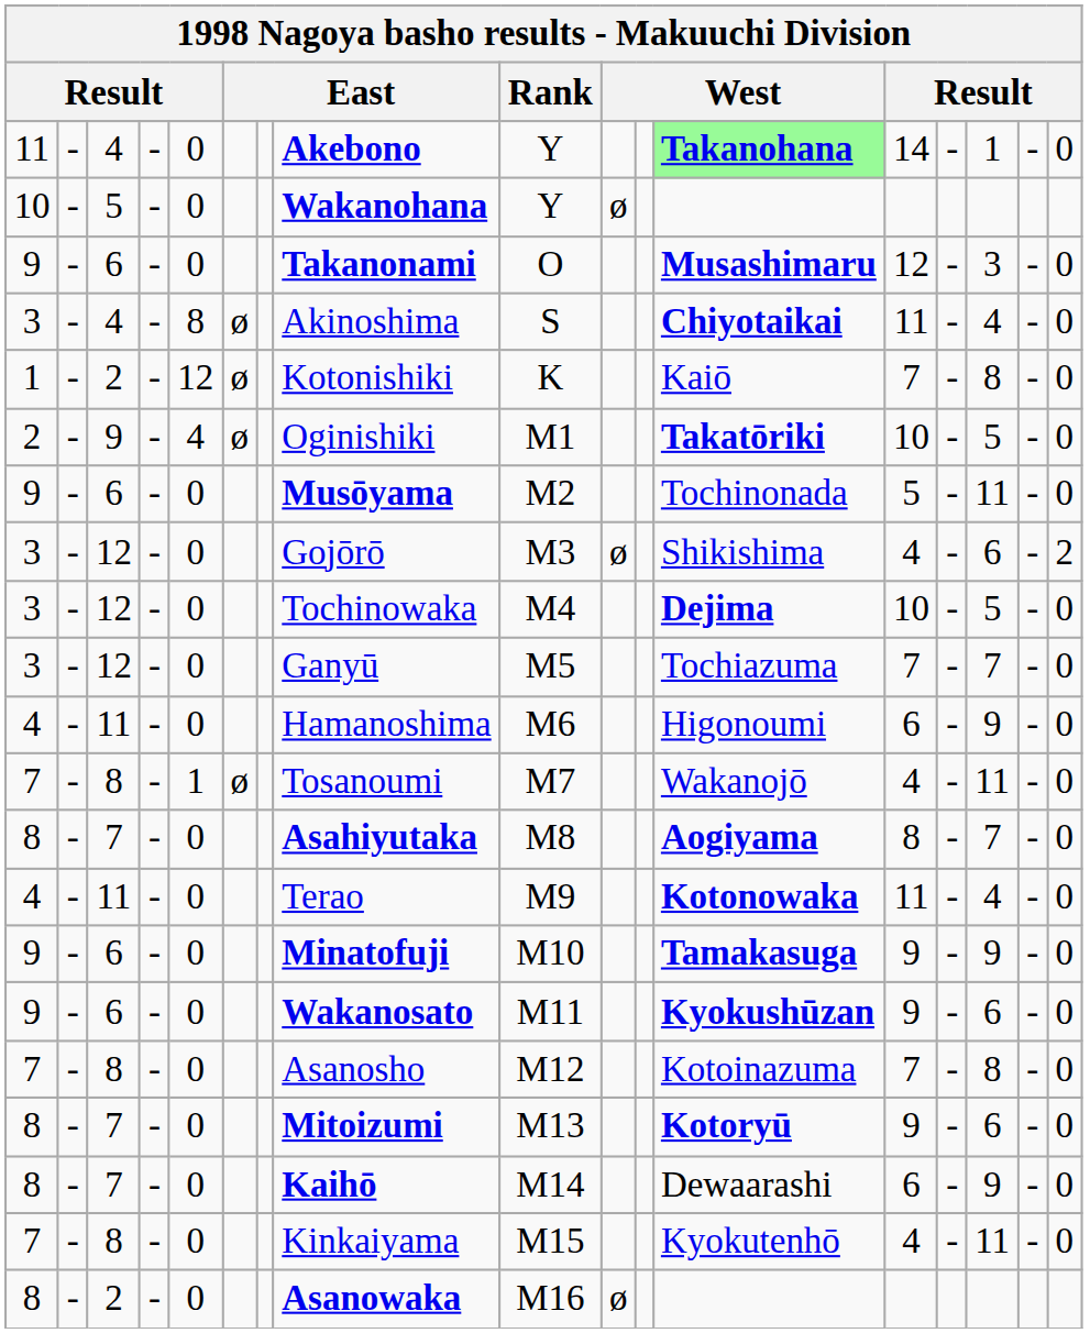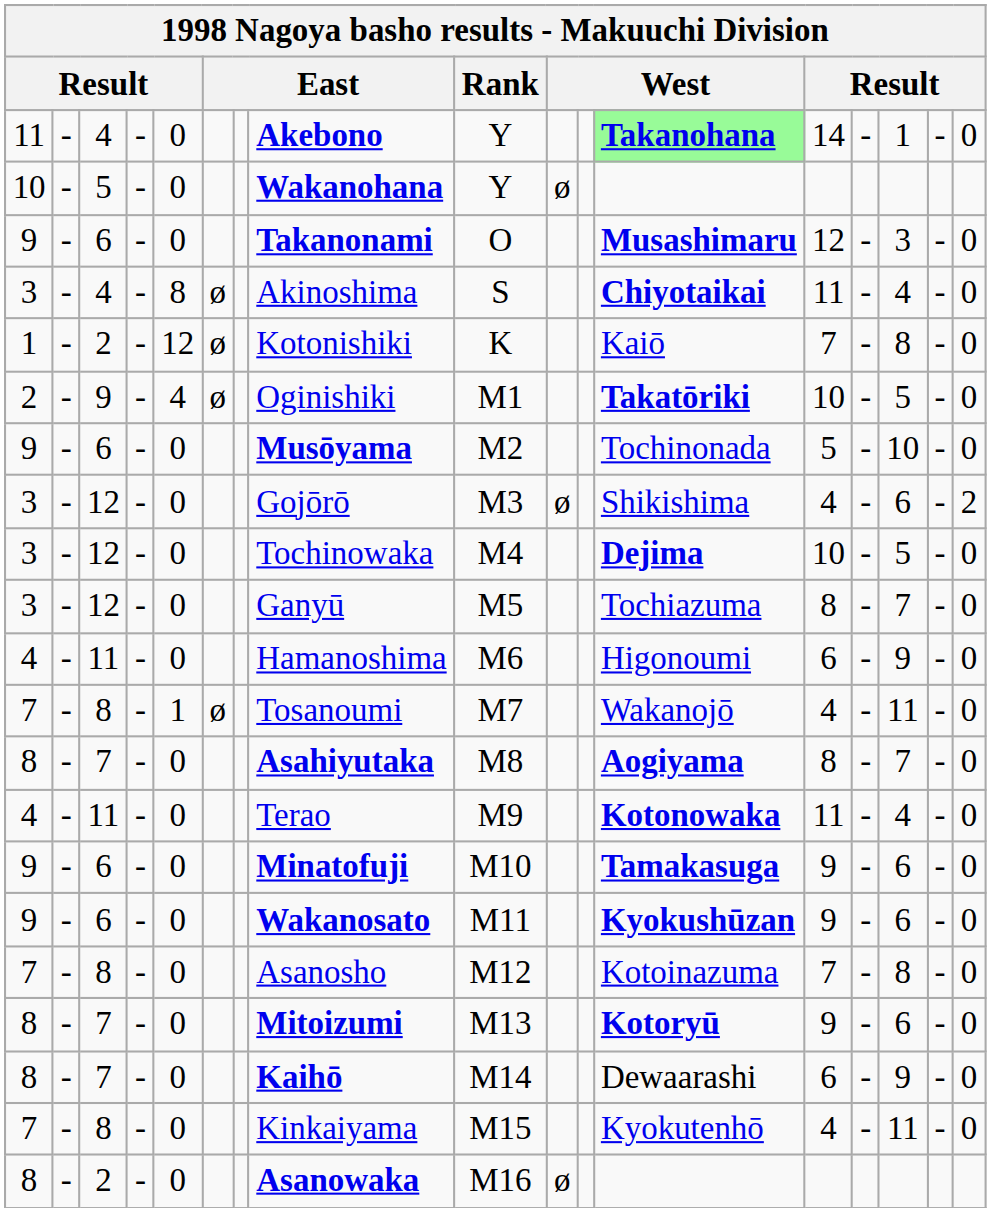row 9 | column 15: 11 -> 10
row 12 | column 13: 7 -> 8
row 17 | column 15: 9 -> 6
